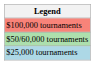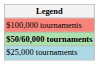row 3 | column 1: normal -> bold
